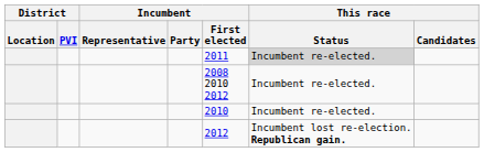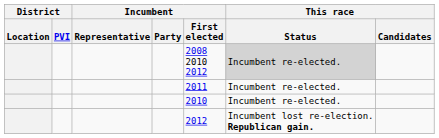row 3 | Incumbent / First elected: 2011 -> 2008 2010 2012
row 4 | Incumbent / First elected: 2008 2010 2012 -> 2011
